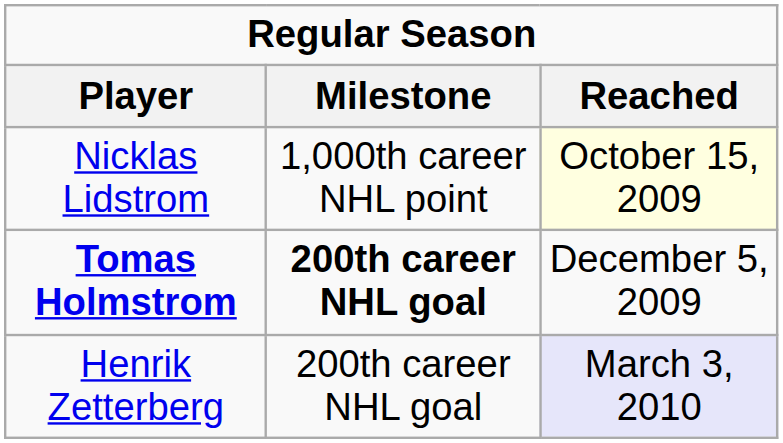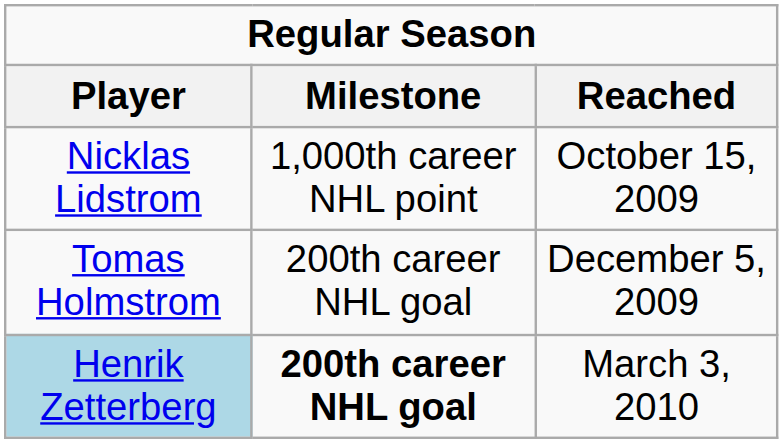row 3 | Reached: lightyellow background -> no background
row 4 | Player: bold -> normal
row 4 | Milestone: bold -> normal
row 5 | Player: no background -> lightblue background
row 5 | Milestone: normal -> bold
row 5 | Reached: lavender background -> no background
